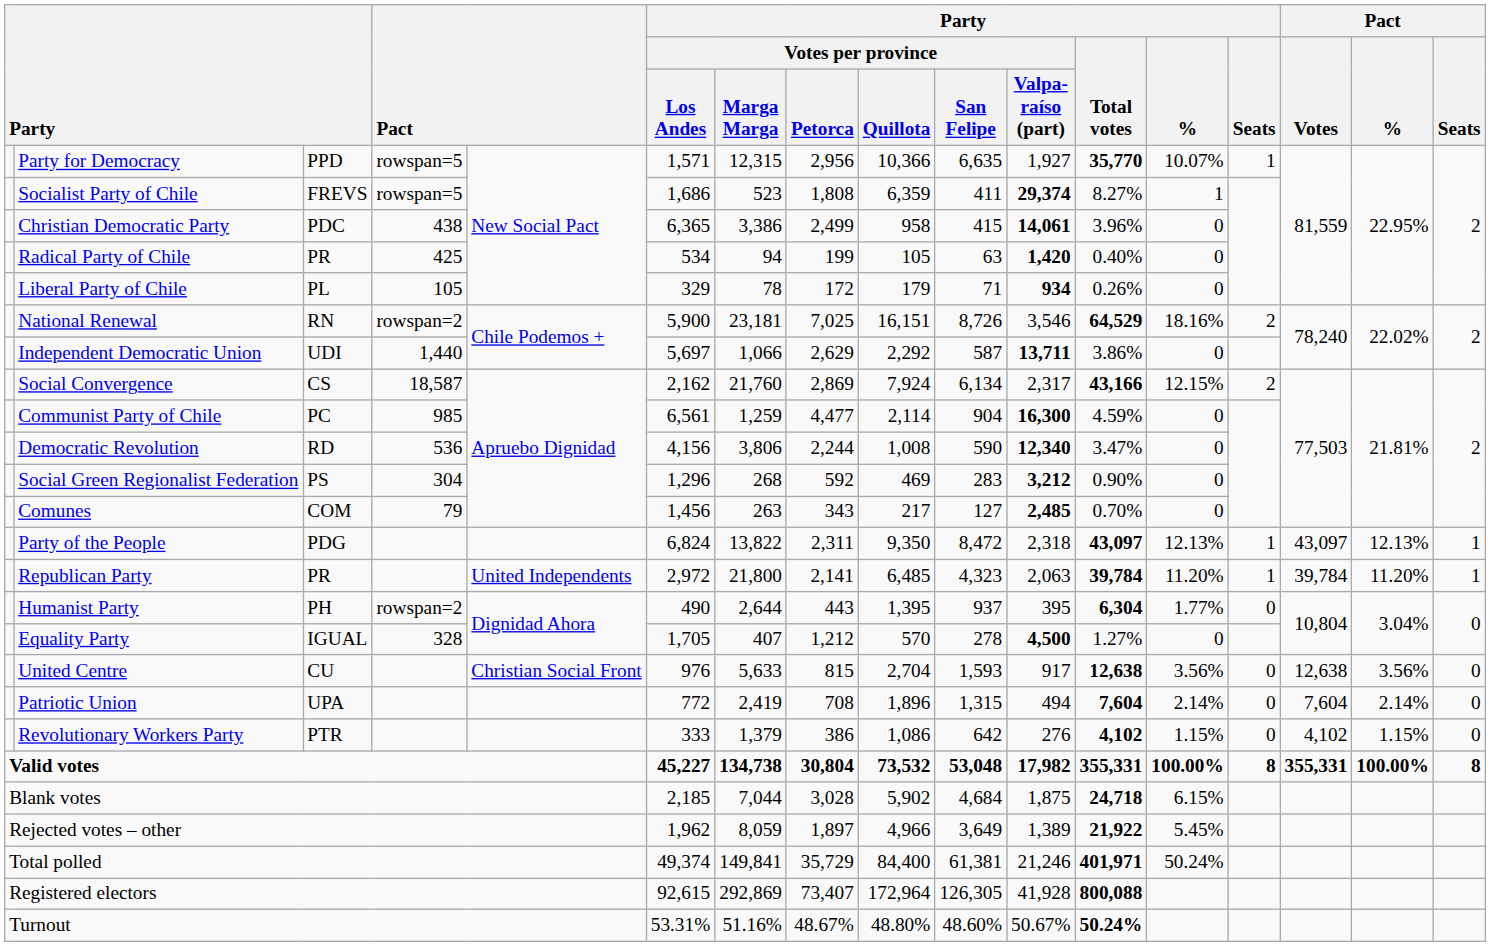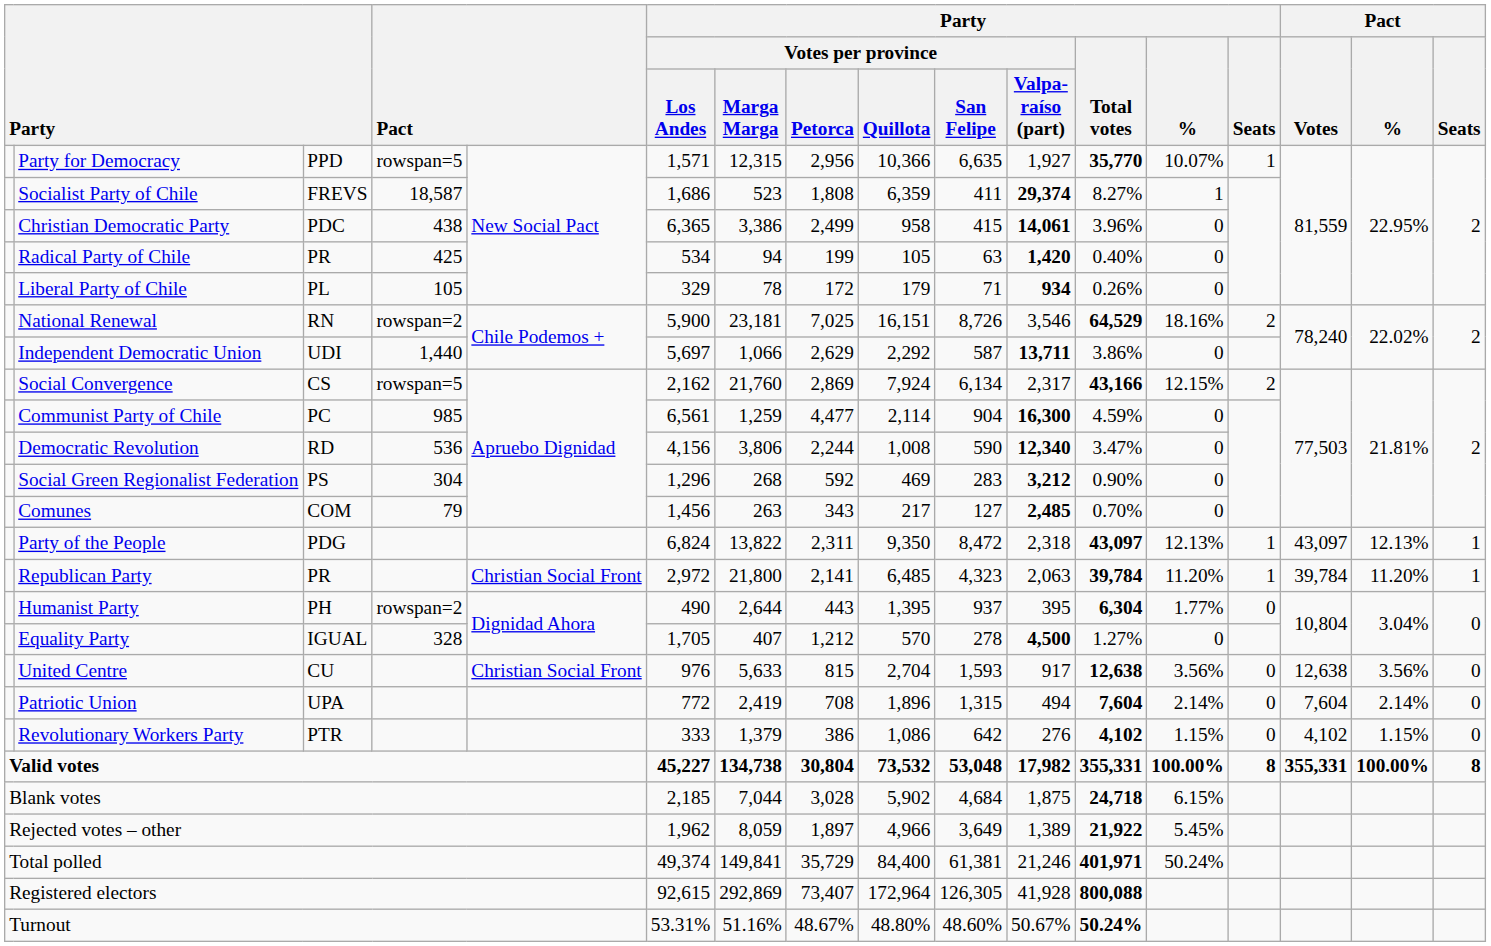Socialist Party of Chile | column 4: rowspan=5 -> 18,587
Social Convergence | column 4: 18,587 -> rowspan=5
Republican Party | column 5: United Independents -> Christian Social Front
